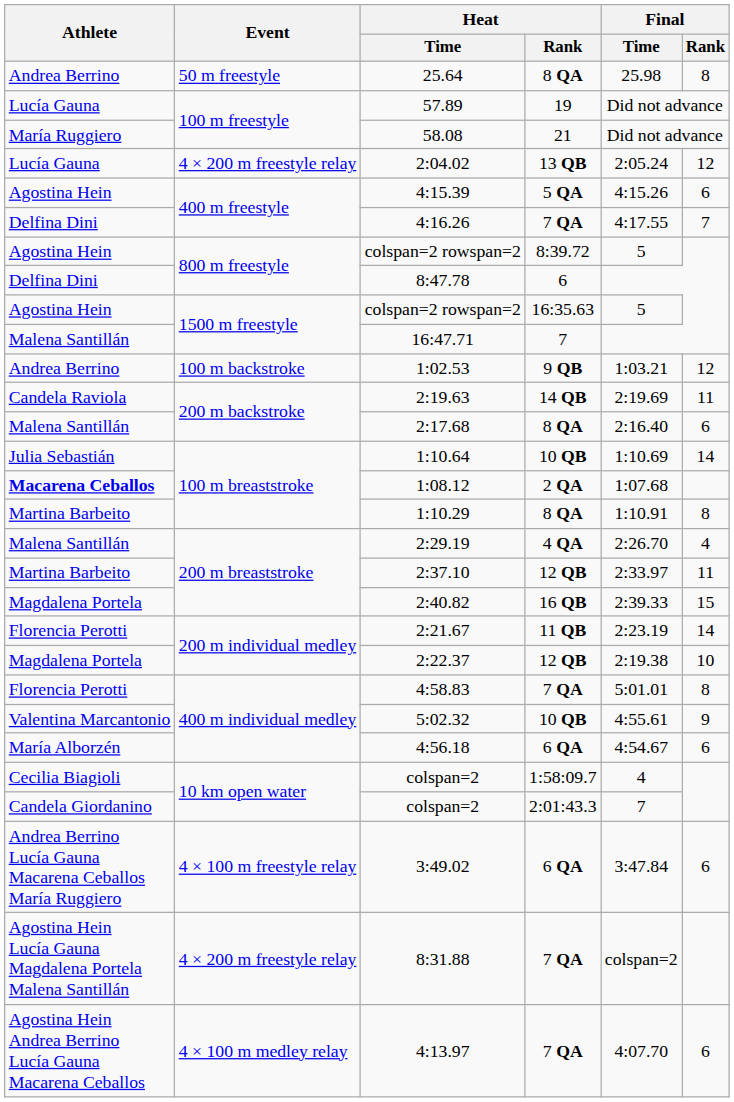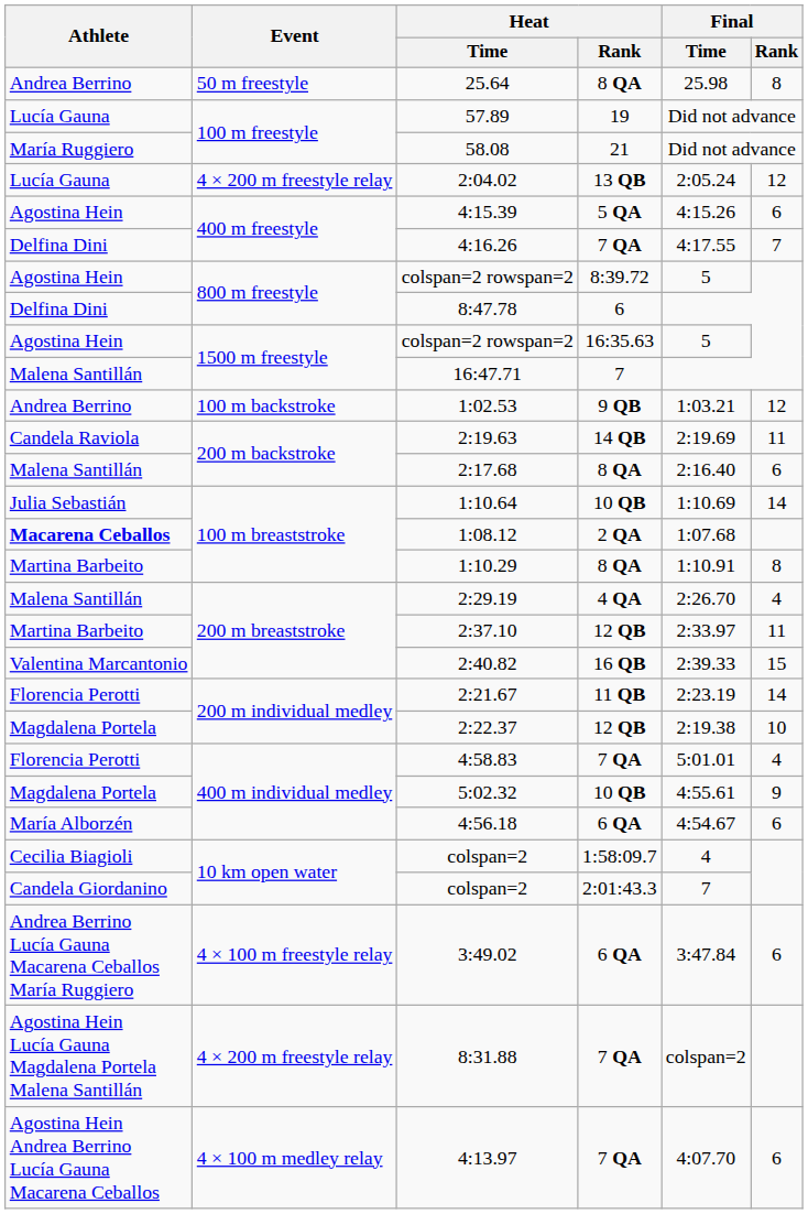2:40.82 | Athlete: Magdalena Portela -> Valentina Marcantonio
4:58.83 | Final / Rank: 8 -> 4
5:02.32 | Athlete: Valentina Marcantonio -> Magdalena Portela
